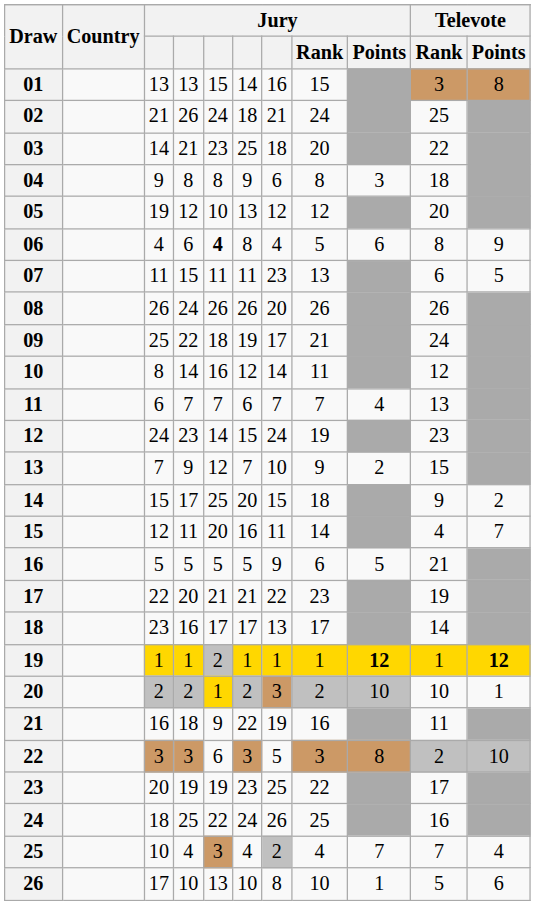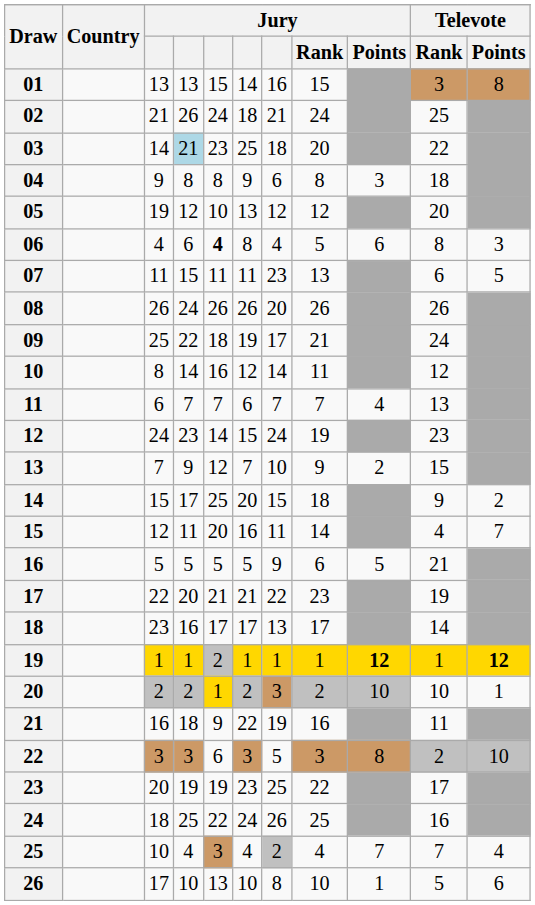03 | column 4: no background -> lightblue background
06 | Televote / Points: 9 -> 3
